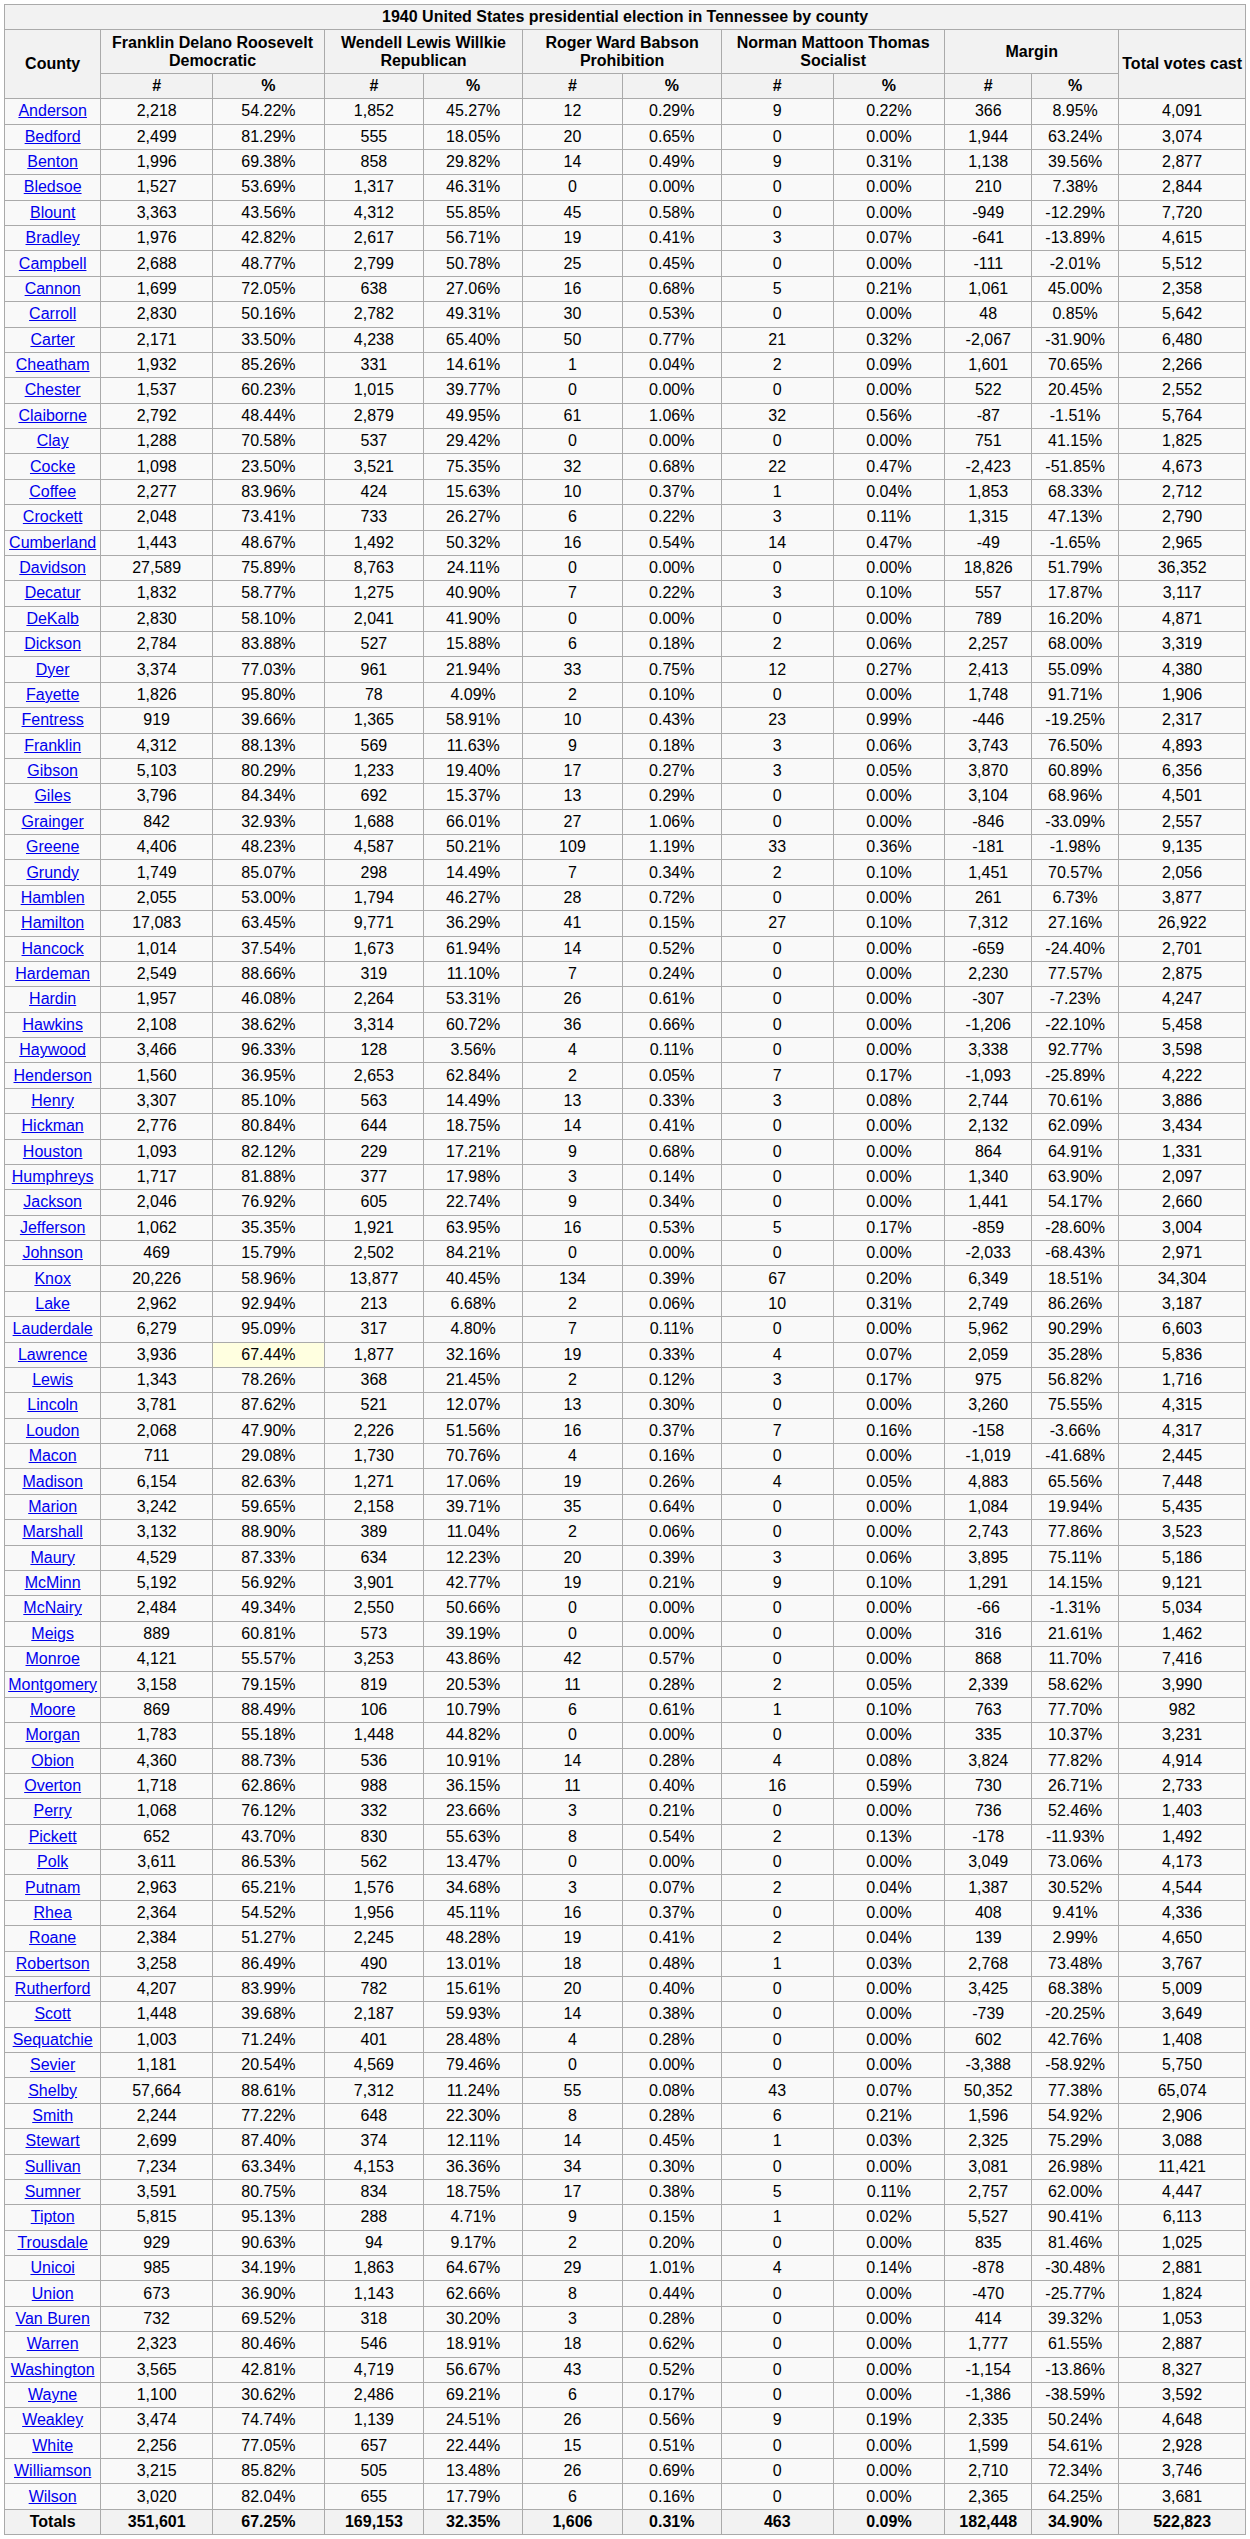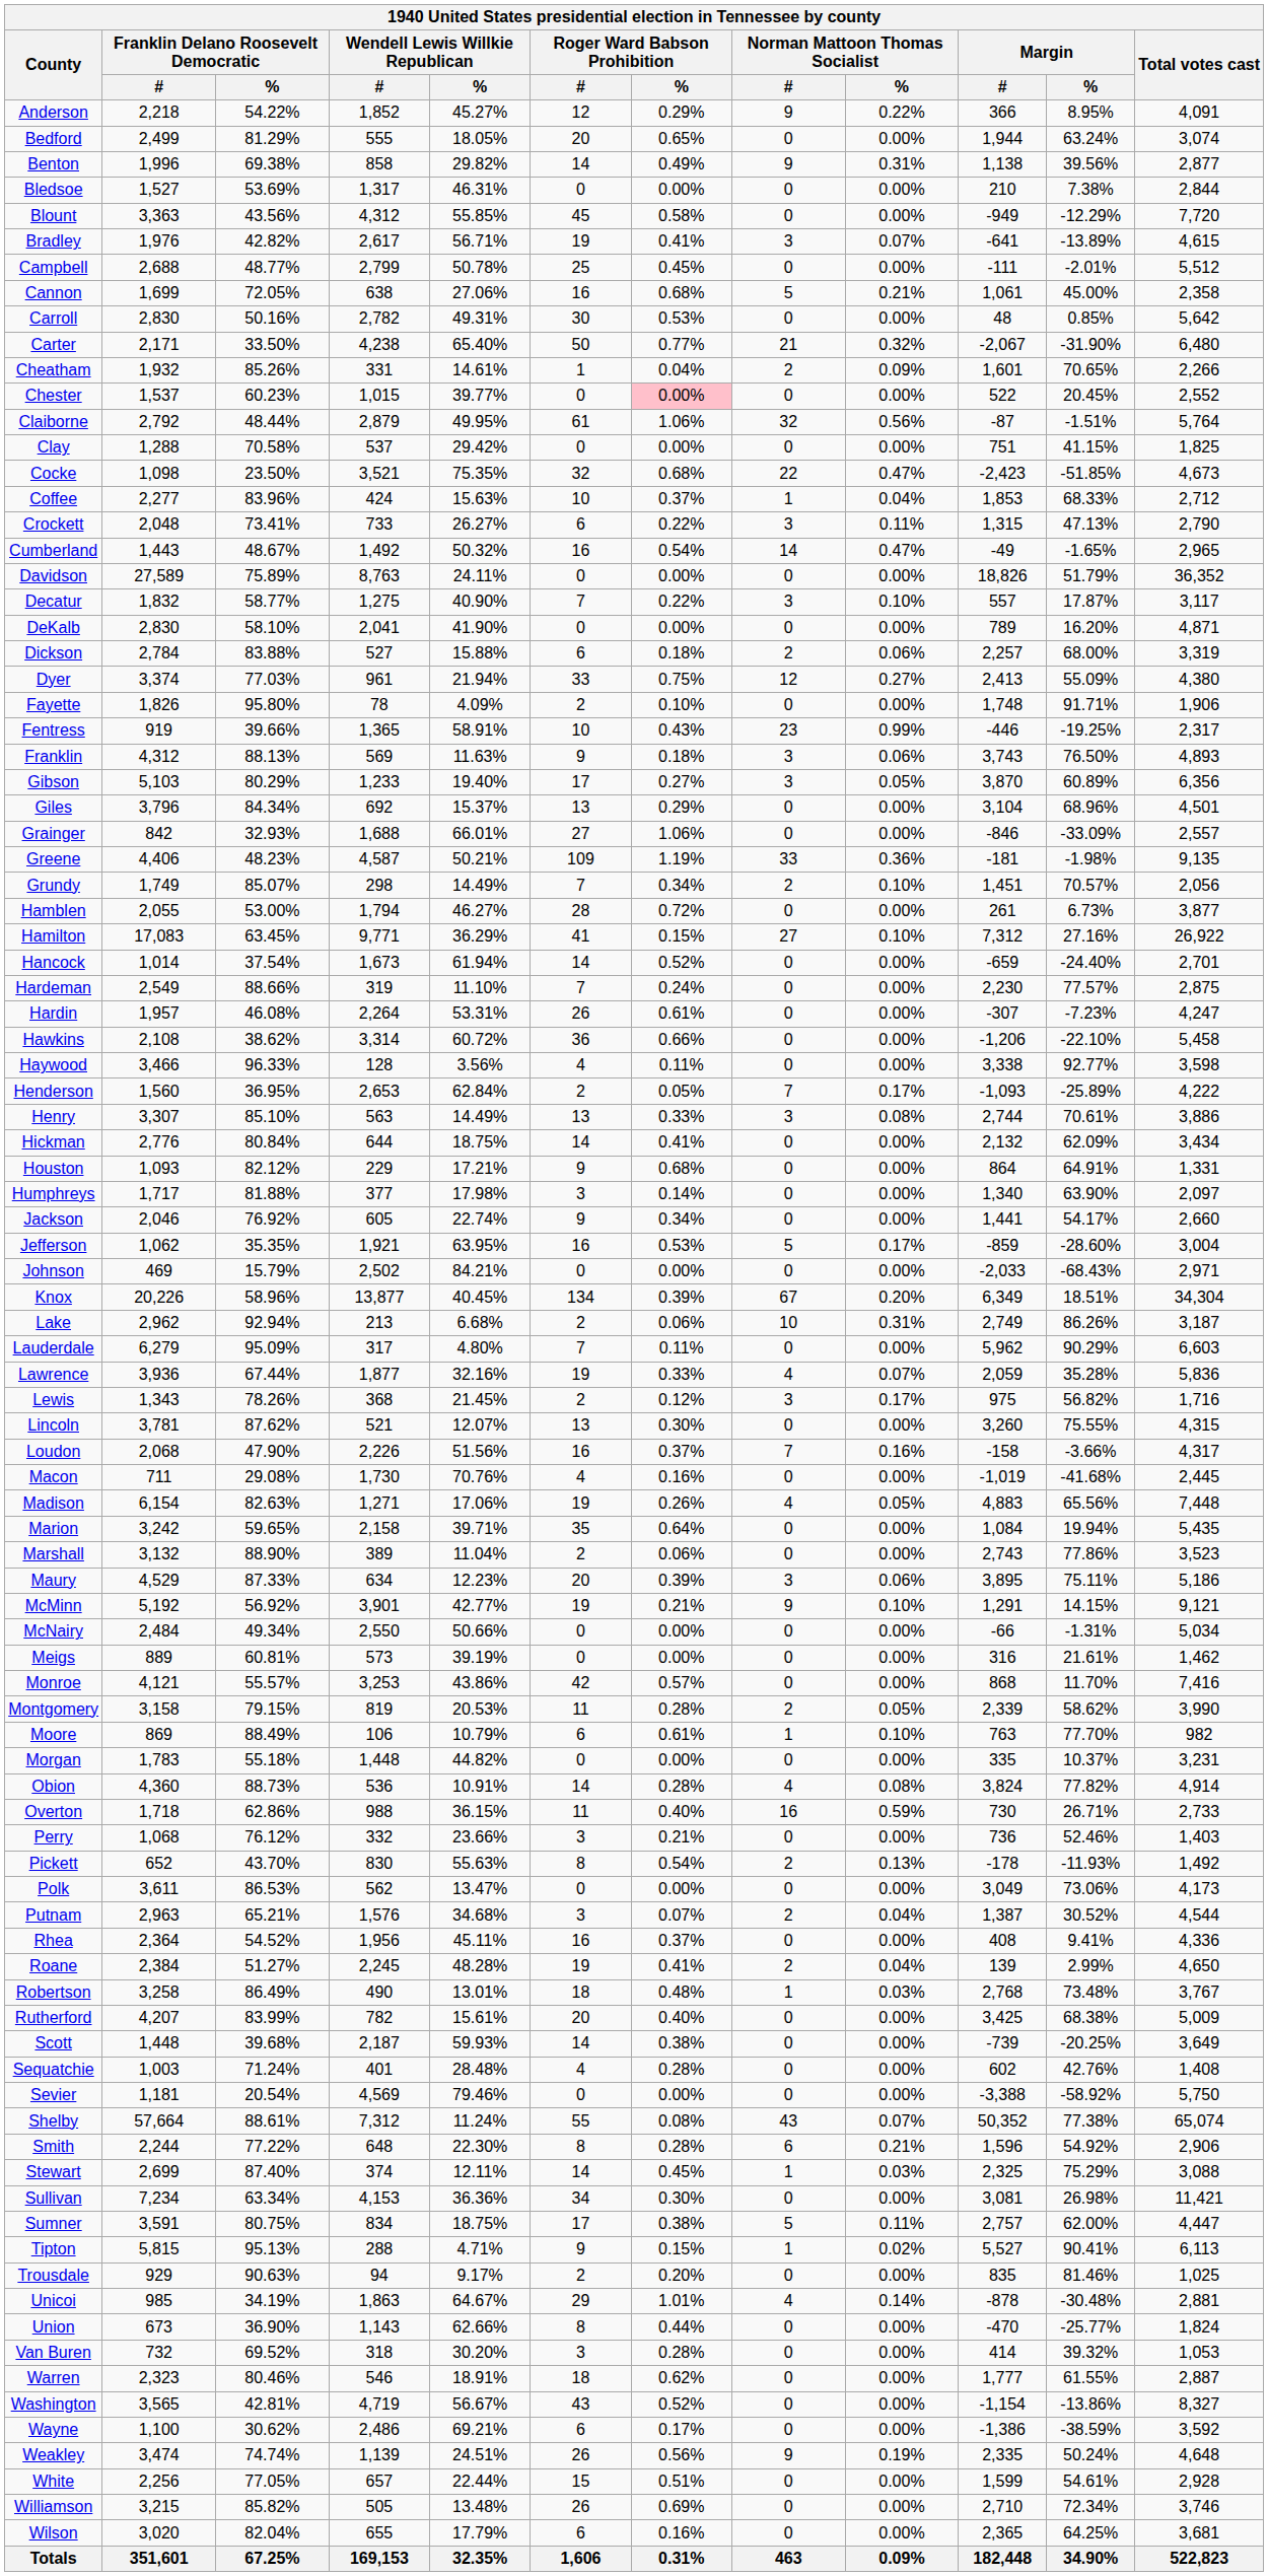Chester | Roger Ward Babson Prohibition / %: no background -> pink background
Lawrence | Franklin Delano Roosevelt Democratic / %: lightyellow background -> no background
